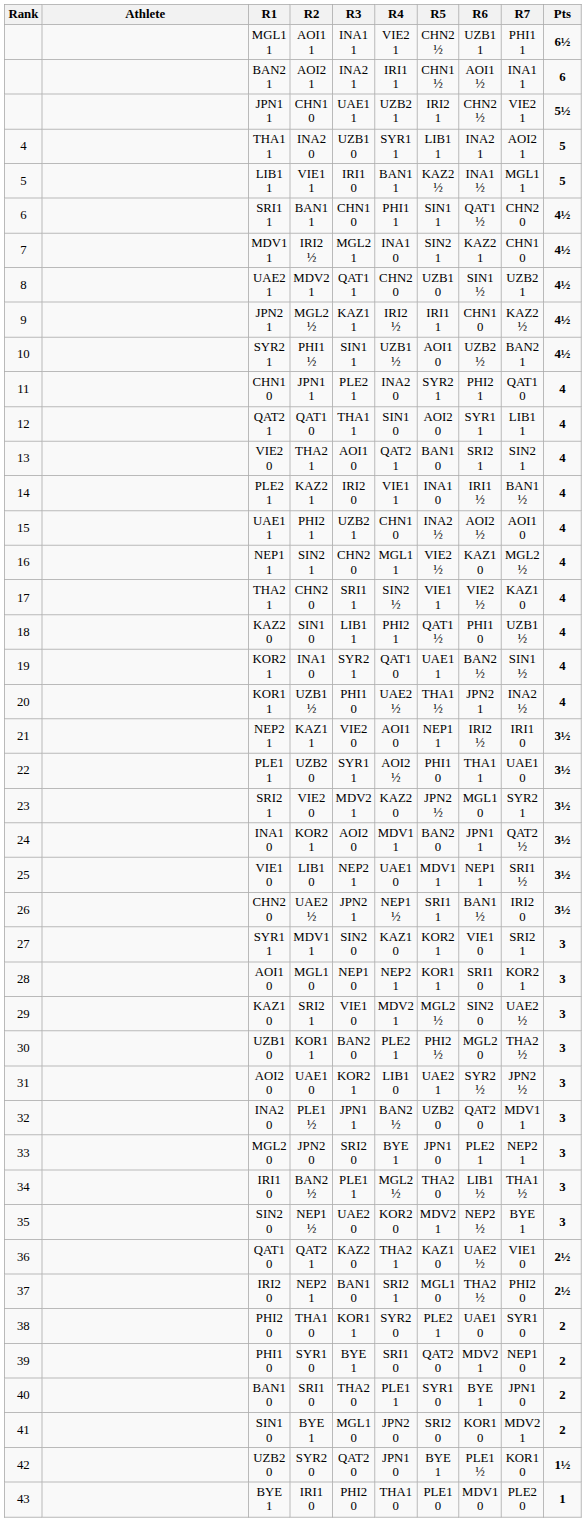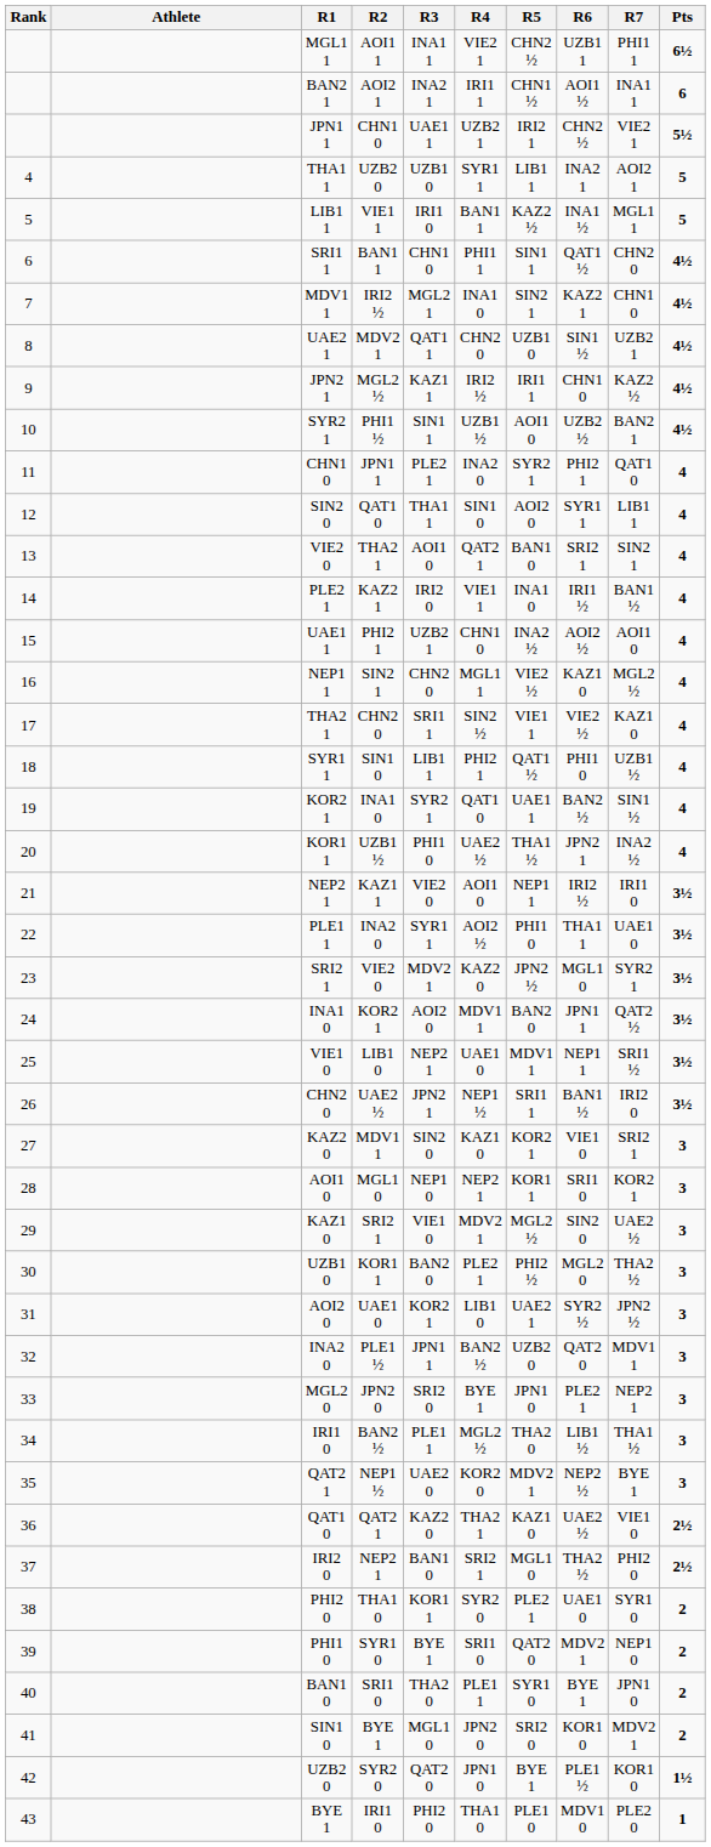row 5 | R2: INA2 0 -> UZB2 0
row 13 | R1: QAT2 1 -> SIN2 0
row 19 | R1: KAZ2 0 -> SYR1 1
row 23 | R2: UZB2 0 -> INA2 0
row 28 | R1: SYR1 1 -> KAZ2 0
row 36 | R1: SIN2 0 -> QAT2 1
